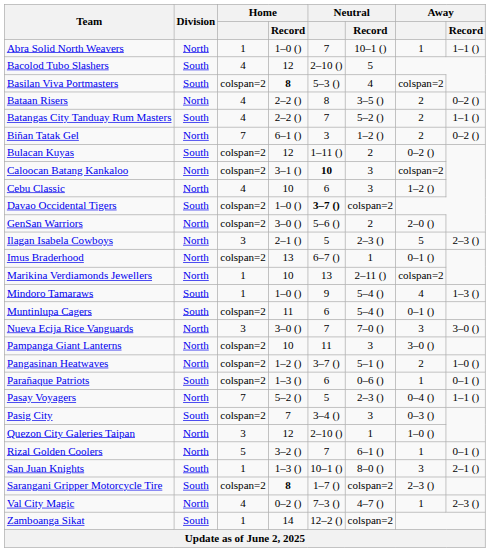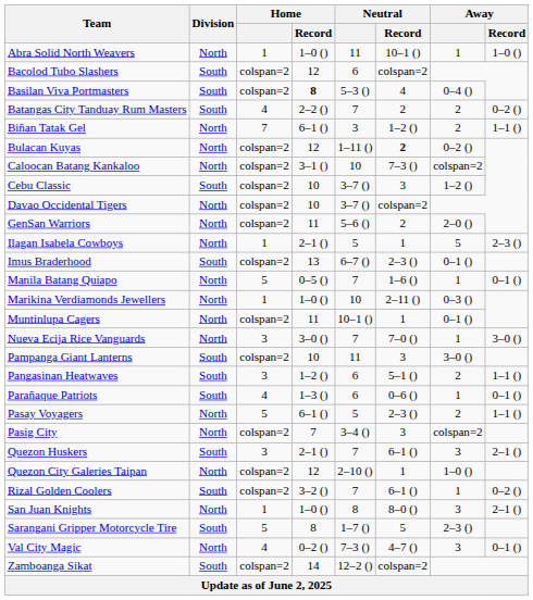Abra Solid North Weavers | Neutral: 7 -> 11
Abra Solid North Weavers | Away / Record: 1–1 () -> 1–0 ()
Bacolod Tubo Slashers | Home: 4 -> colspan=2
Bacolod Tubo Slashers | Neutral: 2–10 () -> 6
Bacolod Tubo Slashers | Neutral / Record: 5 -> colspan=2
Basilan Viva Portmasters | Away: colspan=2 -> 0–4 ()
- row: Bataan Risers | North | 4 | 2–2 () | 8 | 3–5 () | 2 | 0–2 ()
Batangas City Tanduay Rum Masters | Neutral / Record: 5–2 () -> 2
Batangas City Tanduay Rum Masters | Away / Record: 1–1 () -> 0–2 ()
Biñan Tatak Gel | Away / Record: 0–2 () -> 1–1 ()
Bulacan Kuyas | Division: South -> North
Bulacan Kuyas | Neutral / Record: normal -> bold
Caloocan Batang Kankaloo | Neutral: bold -> normal
Caloocan Batang Kankaloo | Neutral / Record: 3 -> 7–3 ()
Cebu Classic | Division: North -> South
Cebu Classic | Home: 4 -> colspan=2
Cebu Classic | Neutral: 6 -> 3–7 ()
Davao Occidental Tigers | Division: South -> North
Davao Occidental Tigers | Home / Record: 1–0 () -> 10
Davao Occidental Tigers | Neutral: bold -> normal
GenSan Warriors | Home / Record: 3–0 () -> 11
Ilagan Isabela Cowboys | Home: 3 -> 1
Ilagan Isabela Cowboys | Neutral / Record: 2–3 () -> 1
Imus Braderhood | Division: North -> South
Imus Braderhood | Neutral / Record: 1 -> 2–3 ()
+ row: Manila Batang Quiapo | North | 5 | 0–5 () | 7 | 1–6 () | 1 | 0–1 ()
Marikina Verdiamonds Jewellers | Home / Record: 10 -> 1–0 ()
Marikina Verdiamonds Jewellers | Neutral: 13 -> 10
Marikina Verdiamonds Jewellers | Away: colspan=2 -> 0–3 ()
- row: Mindoro Tamaraws | South | 1 | 1–0 () | 9 | 5–4 () | 4 | 1–3 ()
Muntinlupa Cagers | Division: South -> North
Muntinlupa Cagers | Neutral: 6 -> 10–1 ()
Muntinlupa Cagers | Neutral / Record: 5–4 () -> 1
Nueva Ecija Rice Vanguards | Away: 3 -> 1
Pampanga Giant Lanterns | Division: North -> South
Pangasinan Heatwaves | Division: North -> South
Pangasinan Heatwaves | Home: colspan=2 -> 3
Pangasinan Heatwaves | Neutral: 3–7 () -> 6
Pangasinan Heatwaves | Away / Record: 1–0 () -> 1–1 ()
Parañaque Patriots | Home: colspan=2 -> 4
Pasay Voyagers | Home: 7 -> 5
Pasay Voyagers | Home / Record: 5–2 () -> 6–1 ()
Pasay Voyagers | Away: 0–4 () -> 2
Pasig City | Division: South -> North
Pasig City | Away: 0–3 () -> colspan=2
+ row: Quezon Huskers | South | 3 | 2–1 () | 7 | 6–1 () | 3 | 2–1 ()
Quezon City Galeries Taipan | Home: 3 -> colspan=2
Rizal Golden Coolers | Division: North -> South
Rizal Golden Coolers | Home: 5 -> colspan=2
Rizal Golden Coolers | Away / Record: 0–1 () -> 0–2 ()
San Juan Knights | Division: South -> North
San Juan Knights | Home / Record: 1–3 () -> 1–0 ()
San Juan Knights | Neutral: 10–1 () -> 8
Sarangani Gripper Motorcycle Tire | Home: colspan=2 -> 5
Sarangani Gripper Motorcycle Tire | Home / Record: bold -> normal
Sarangani Gripper Motorcycle Tire | Neutral / Record: colspan=2 -> 5
Val City Magic | Away: 1 -> 3
Val City Magic | Away / Record: 2–3 () -> 0–1 ()
Zamboanga Sikat | Home: 1 -> colspan=2
